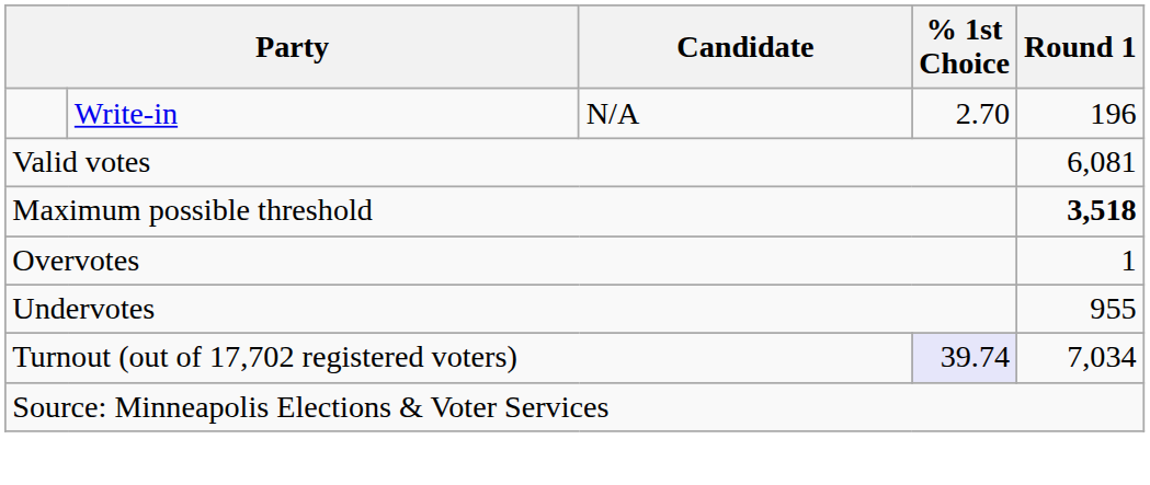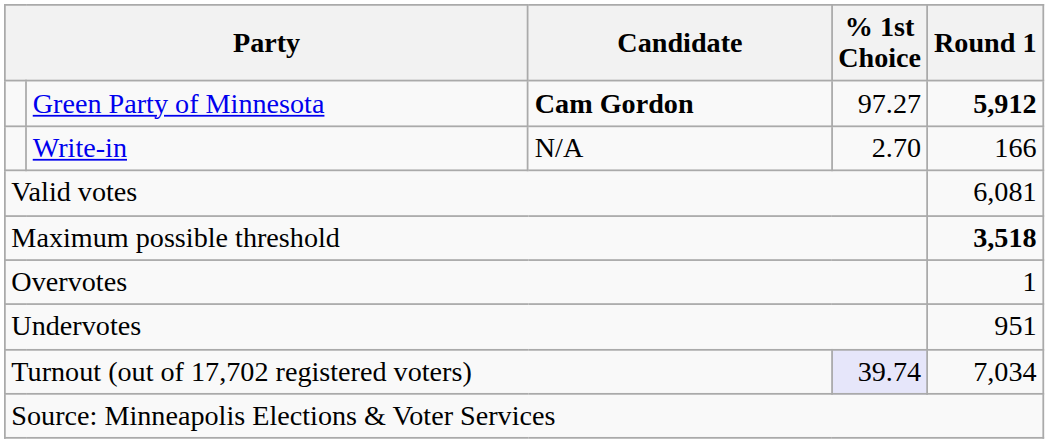+ row: Green Party of Minnesota | Cam Gordon | 97.27 | 5,912
Write-in | Round 1: 196 -> 166
Undervotes | Round 1: 955 -> 951
